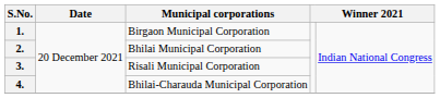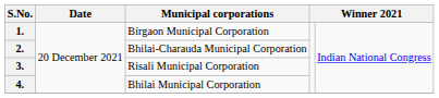2. | Municipal corporations: Bhilai Municipal Corporation -> Bhilai-Charauda Municipal Corporation
4. | Municipal corporations: Bhilai-Charauda Municipal Corporation -> Bhilai Municipal Corporation
